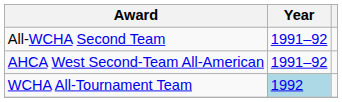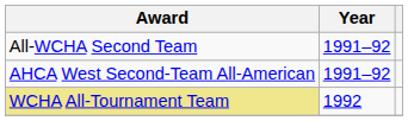row 4 | Award: no background -> khaki background
row 4 | Year: lightblue background -> no background
